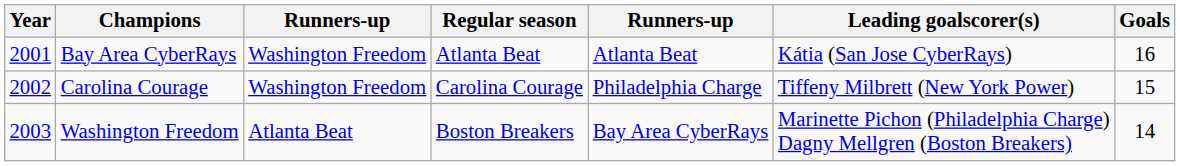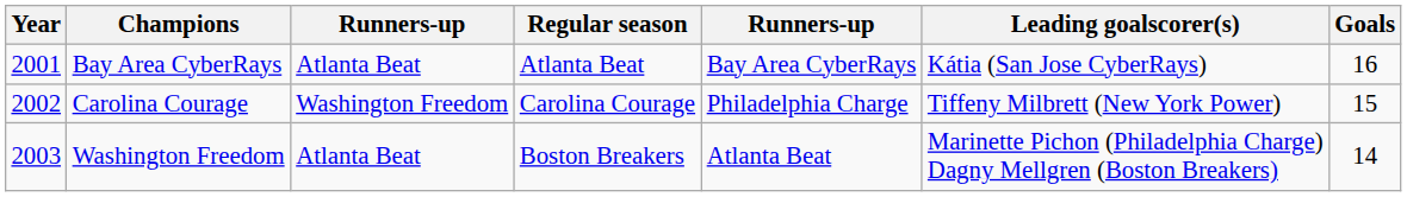row 2 | column 3: Washington Freedom -> Atlanta Beat
row 2 | column 5: Atlanta Beat -> Bay Area CyberRays
row 4 | column 5: Bay Area CyberRays -> Atlanta Beat
